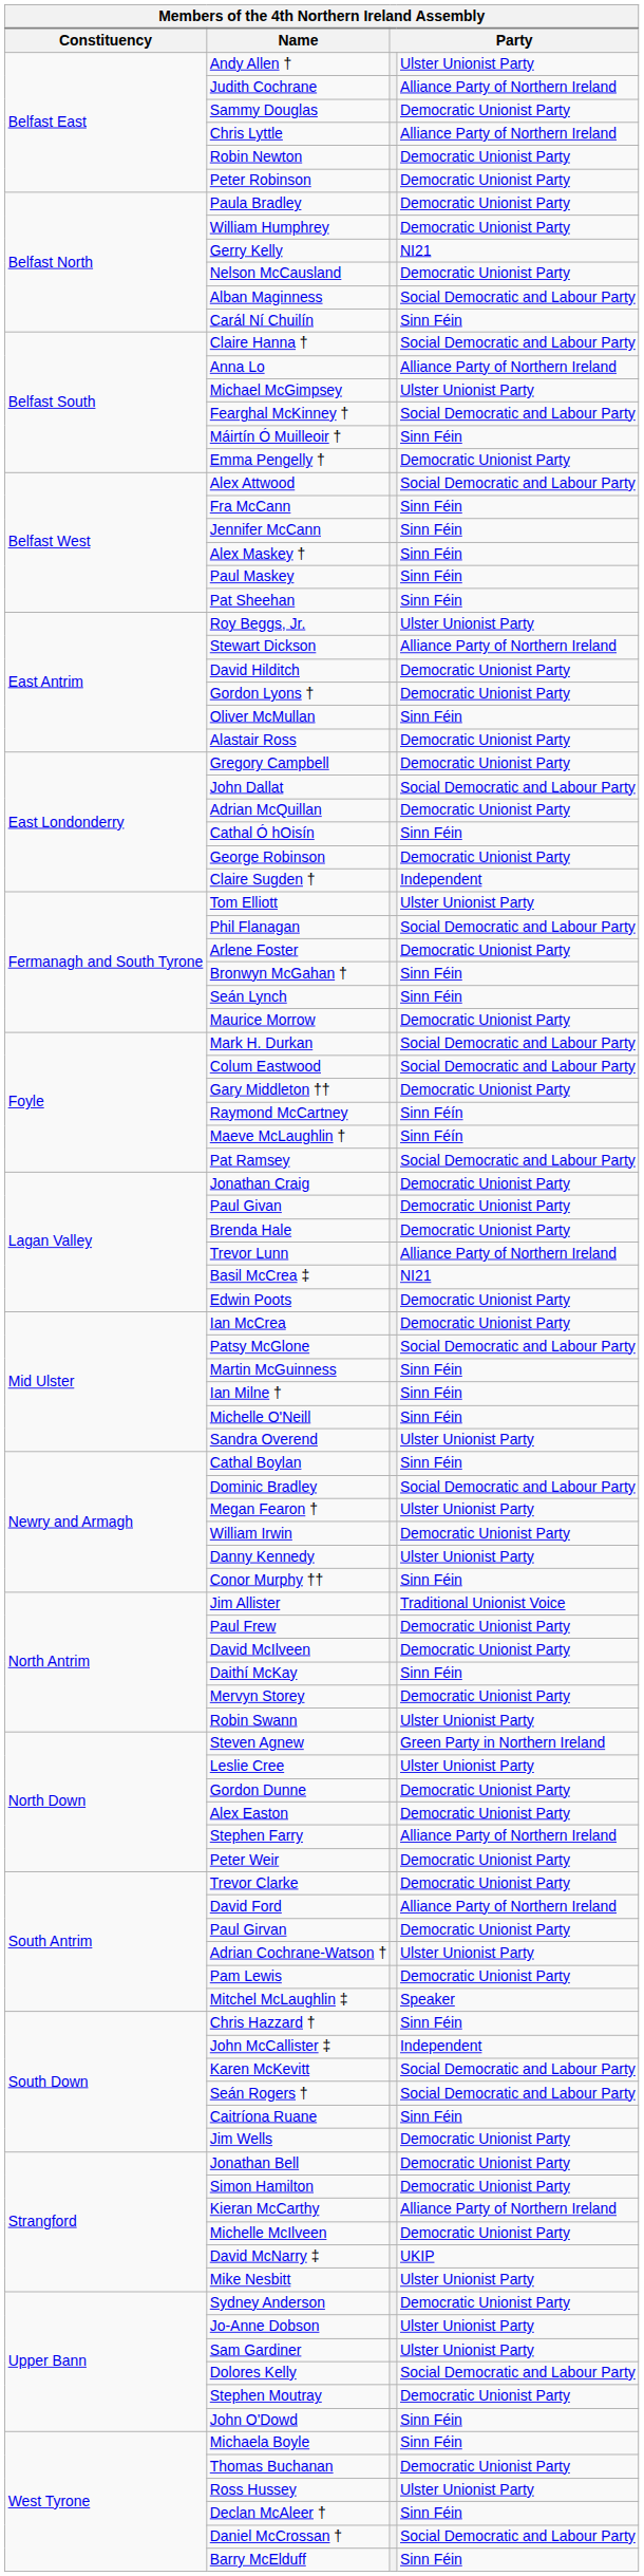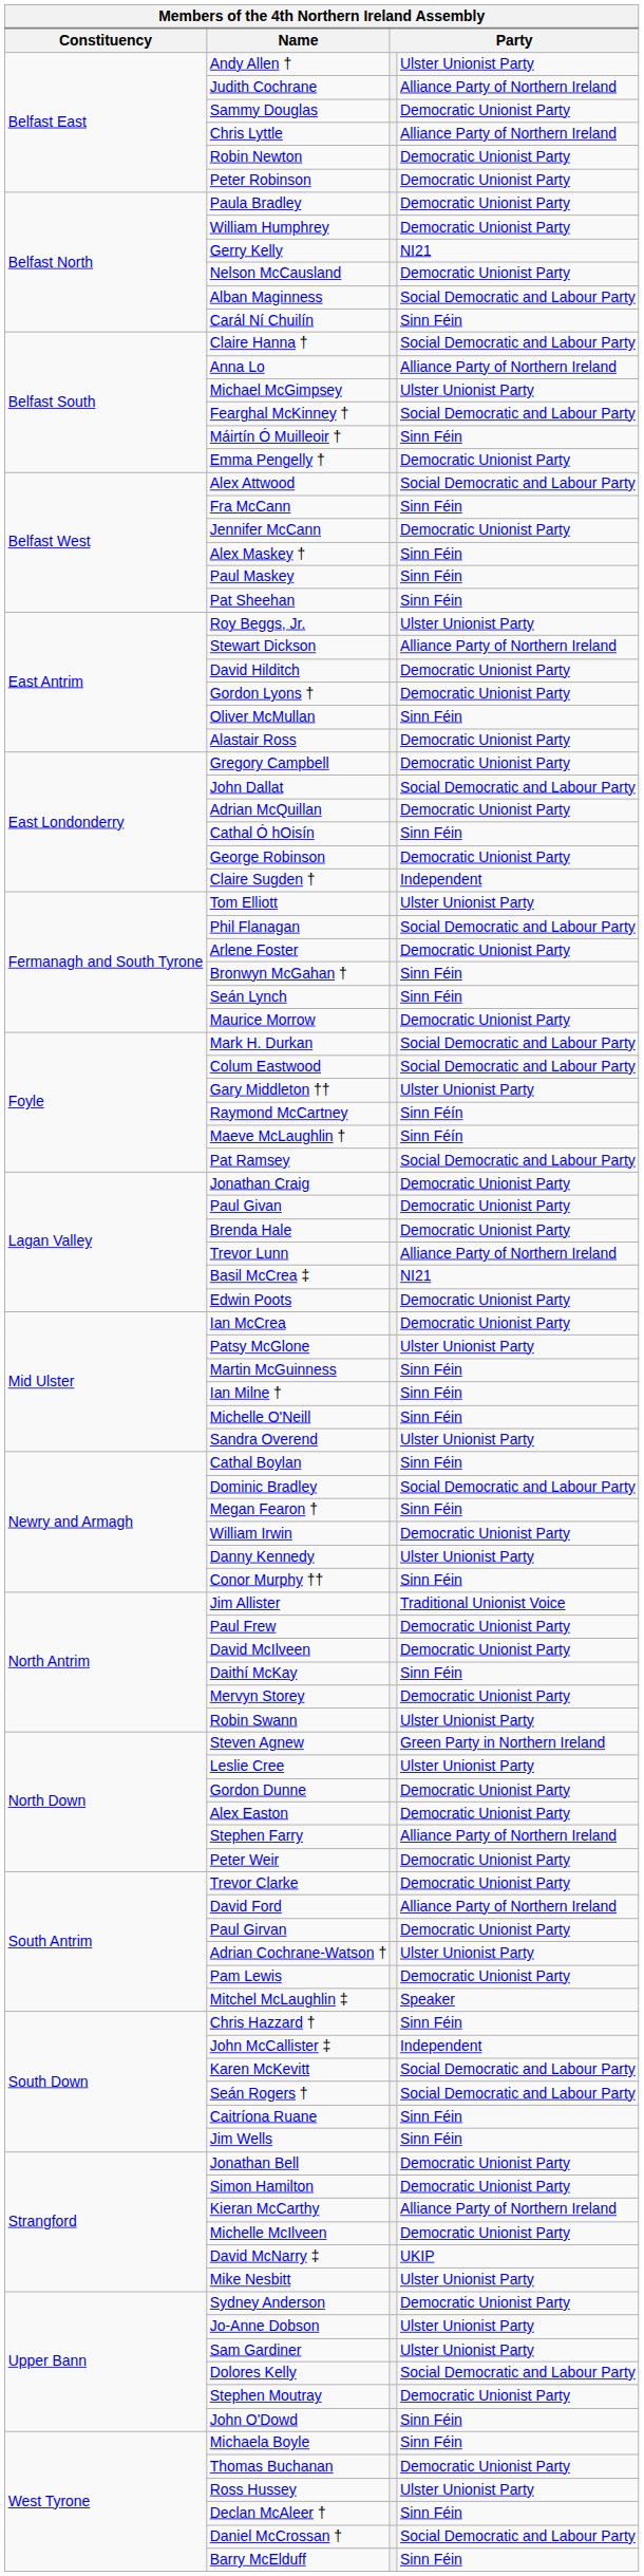Jennifer McCann | column 4: Sinn Féin -> Democratic Unionist Party
Gary Middleton †† | column 4: Democratic Unionist Party -> Ulster Unionist Party
Patsy McGlone | column 4: Social Democratic and Labour Party -> Ulster Unionist Party
Megan Fearon † | column 4: Ulster Unionist Party -> Sinn Féin
Jim Wells | column 4: Democratic Unionist Party -> Sinn Féin
